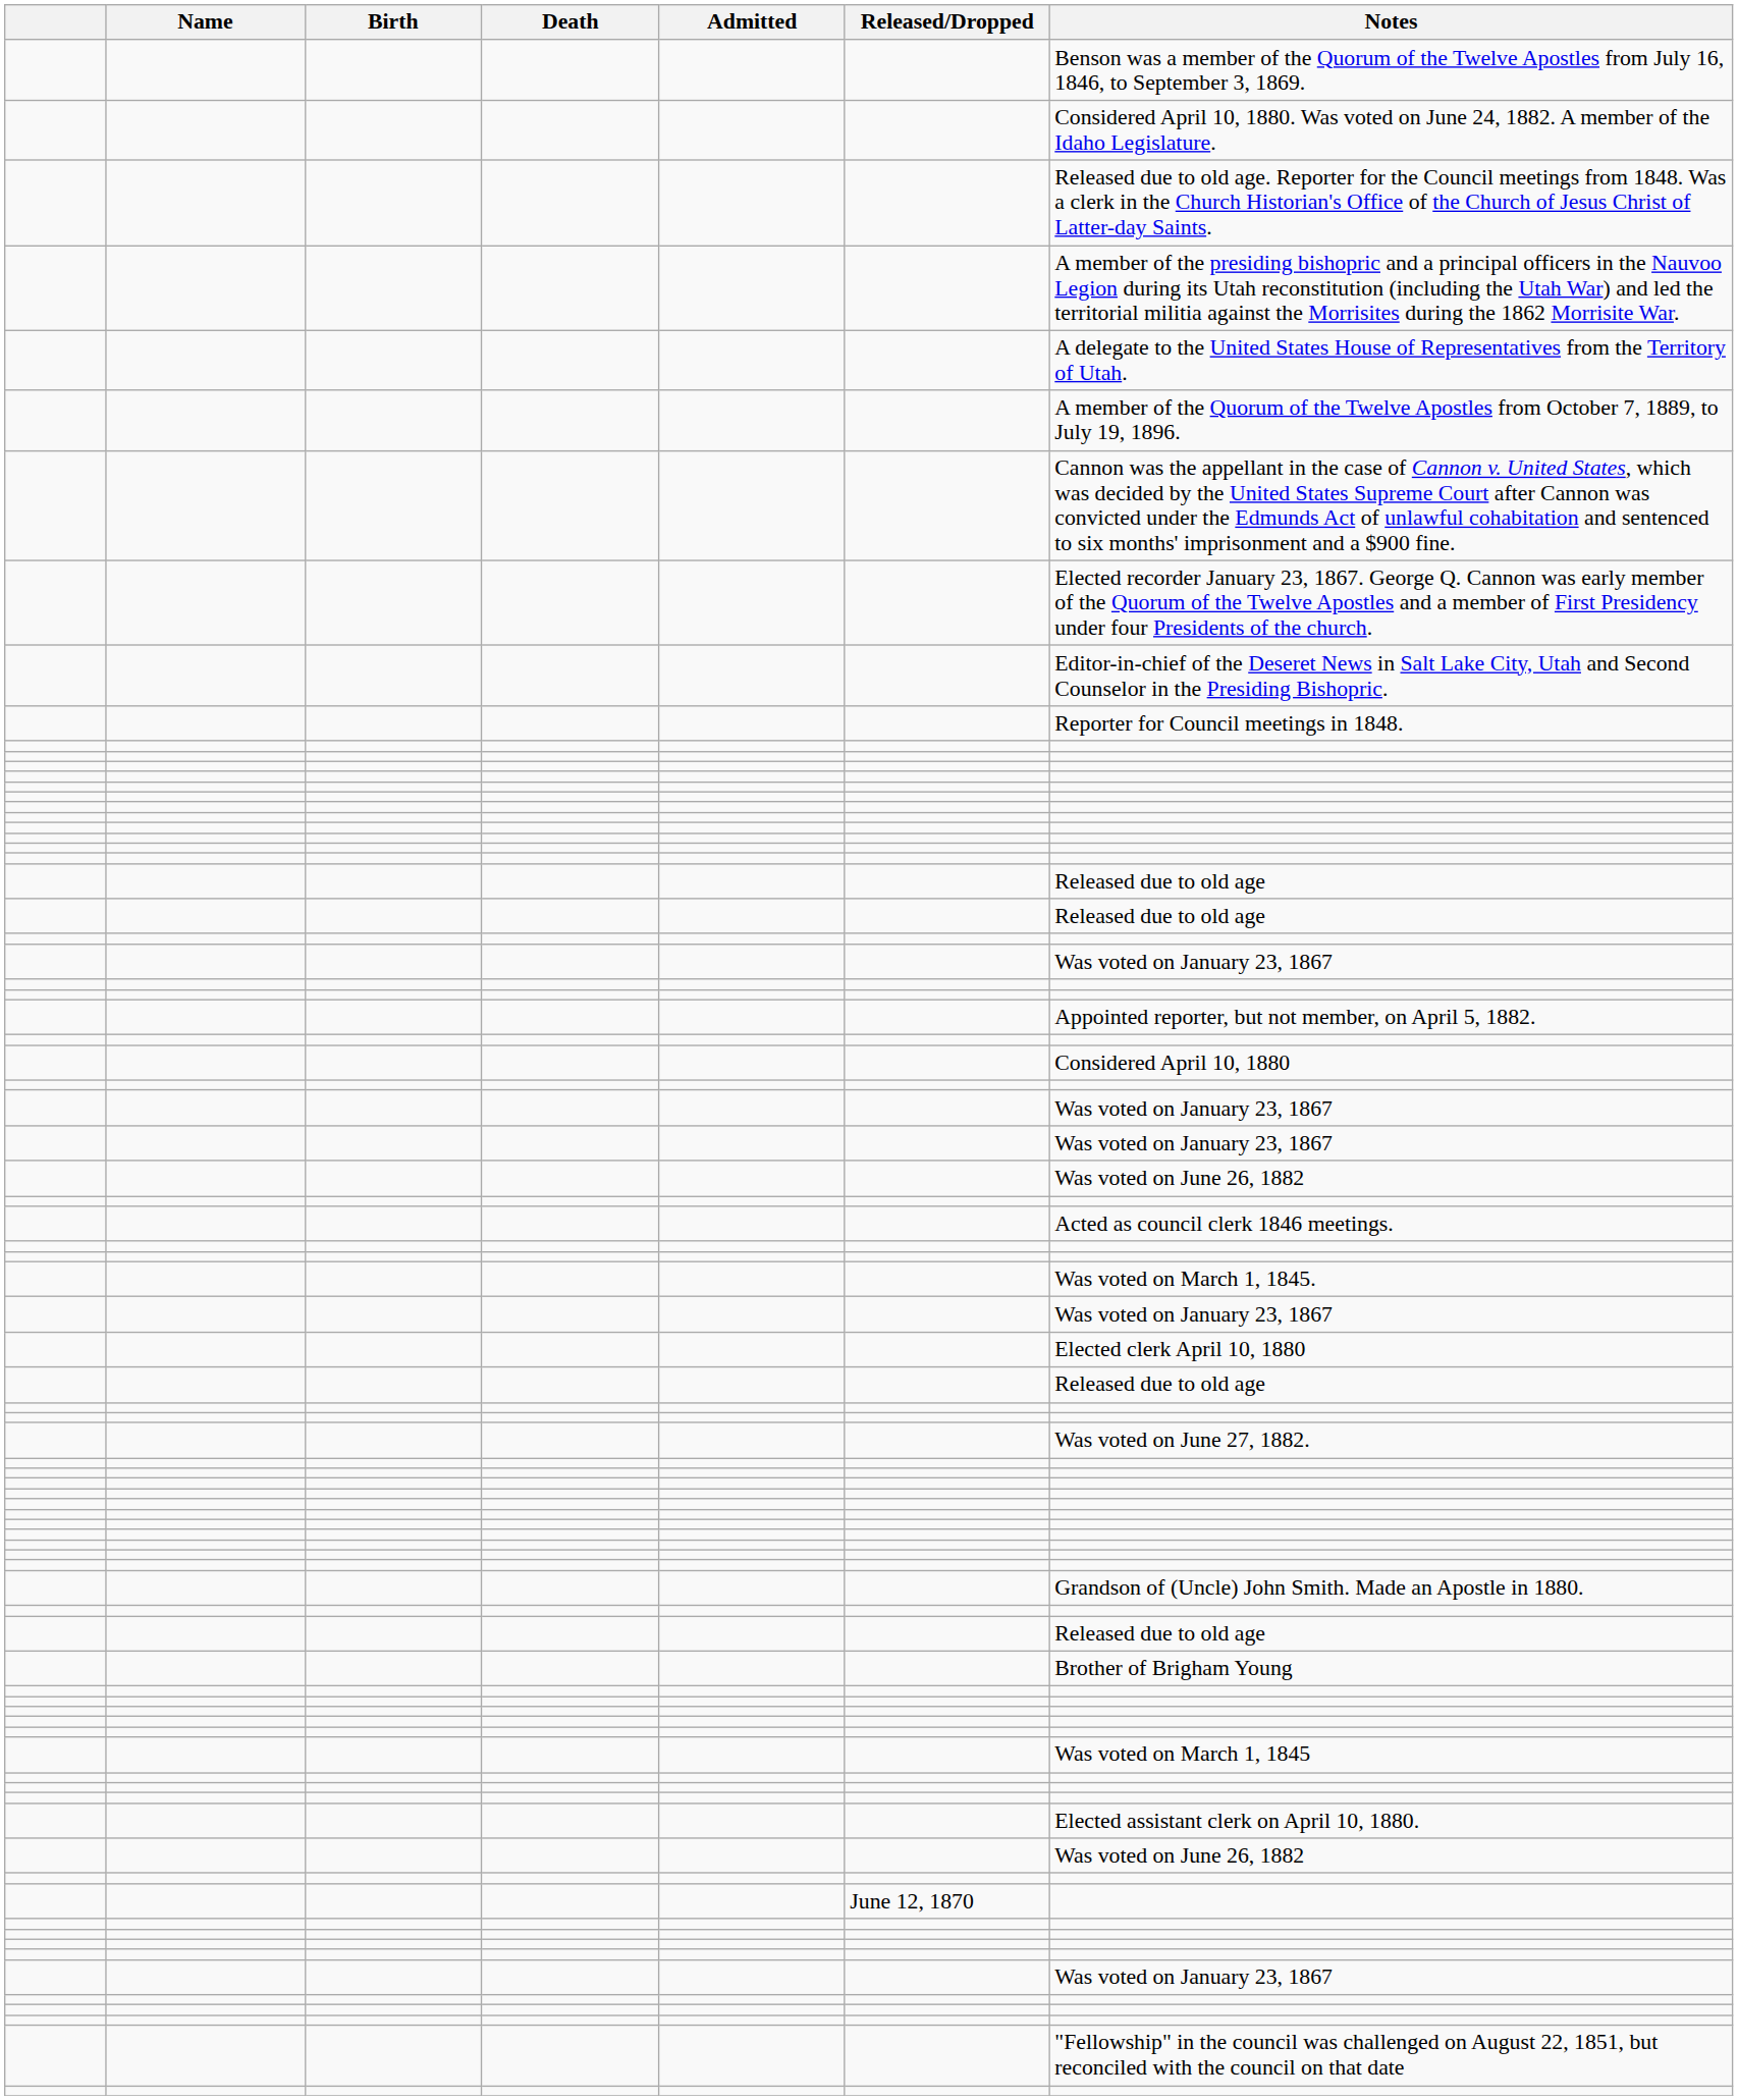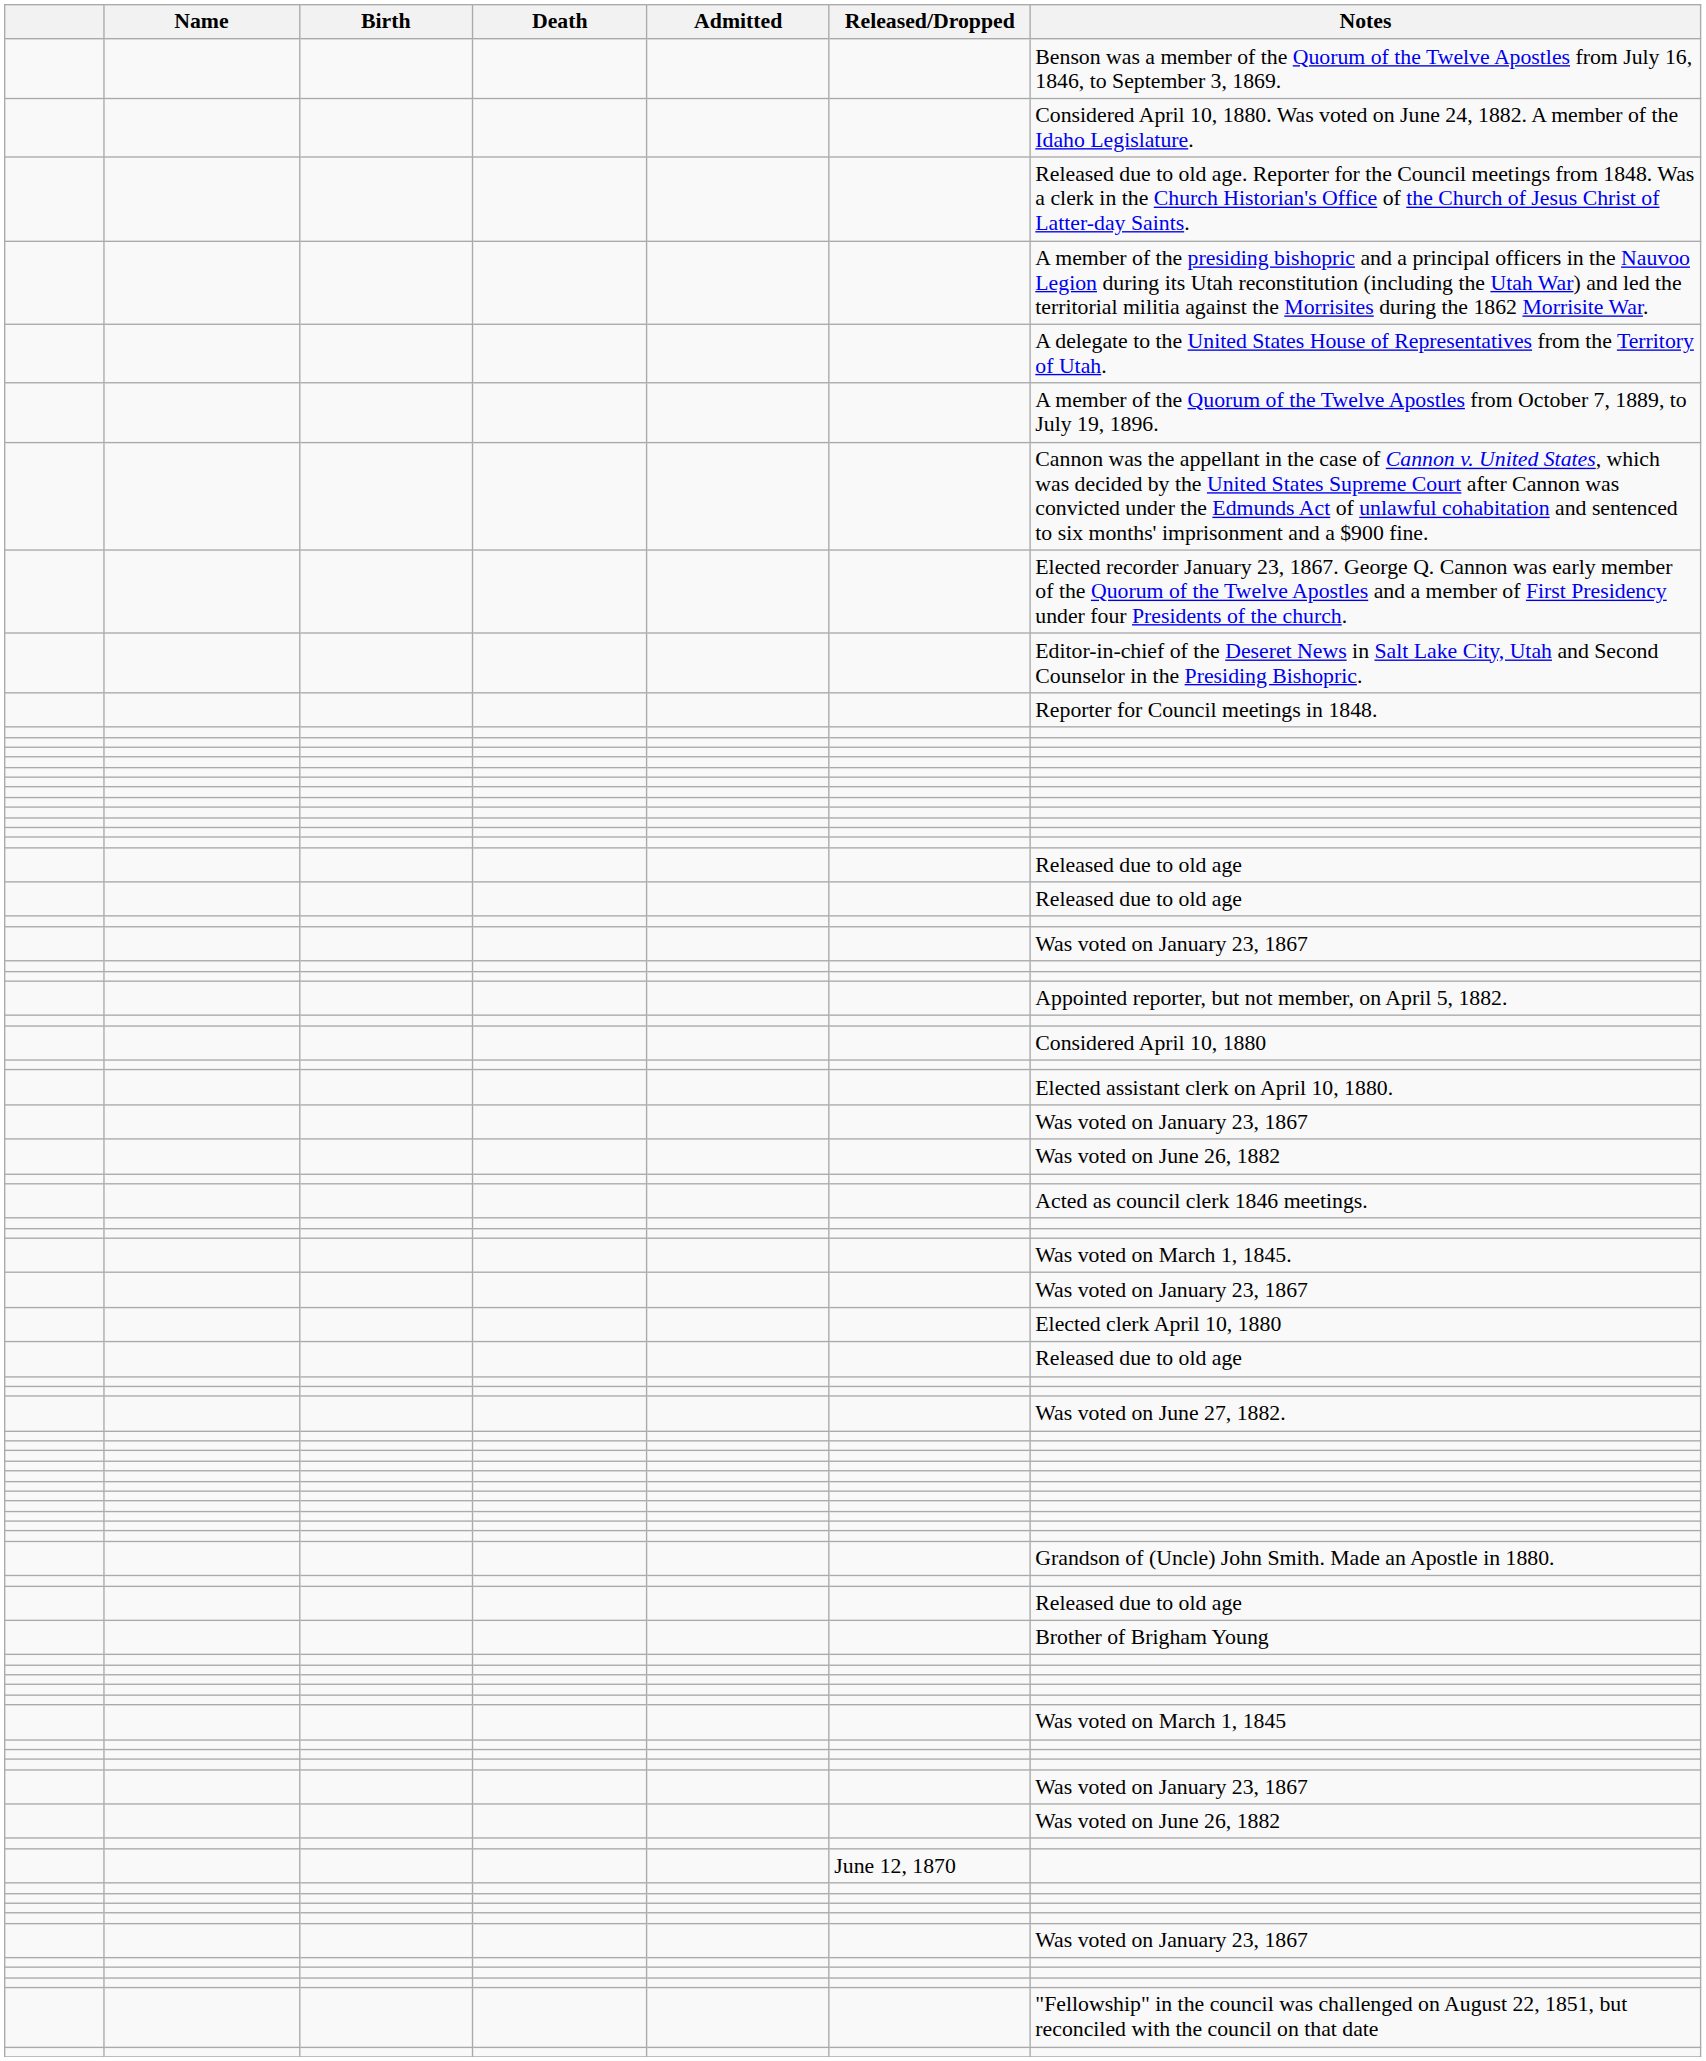row 34 | Notes: Was voted on January 23, 1867 -> Elected assistant clerk on April 10, 1880.
row 72 | Notes: Elected assistant clerk on April 10, 1880. -> Was voted on January 23, 1867
